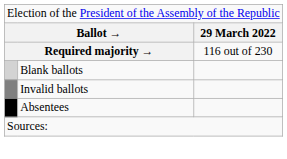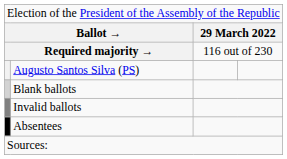+ row: Augusto Santos Silva (PS)
